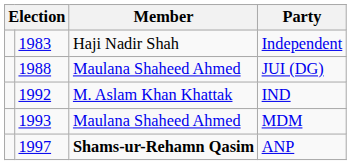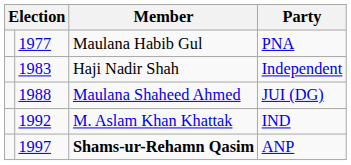+ row: 1977 | Maulana Habib Gul | PNA
- row: 1993 | Maulana Shaheed Ahmed | MDM
